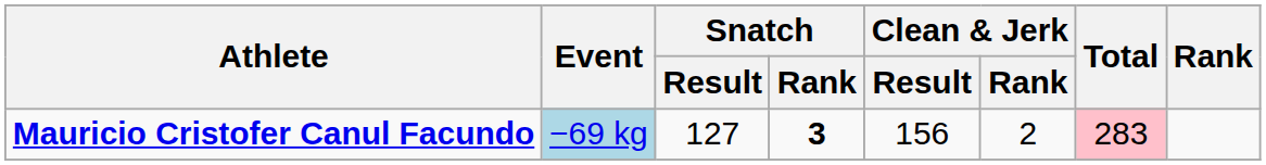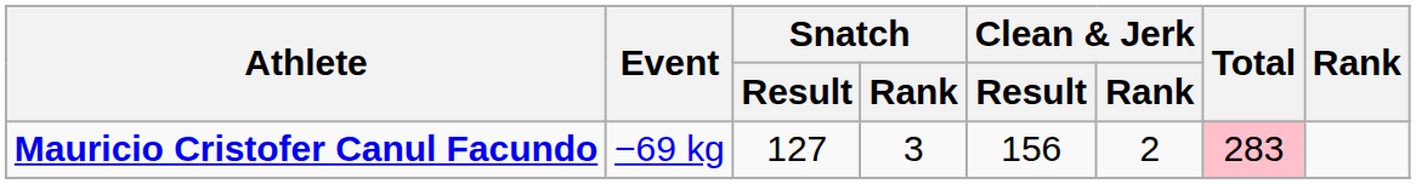Mauricio Cristofer Canul Facundo | Event: lightblue background -> no background
Mauricio Cristofer Canul Facundo | Snatch / Rank: bold -> normal
